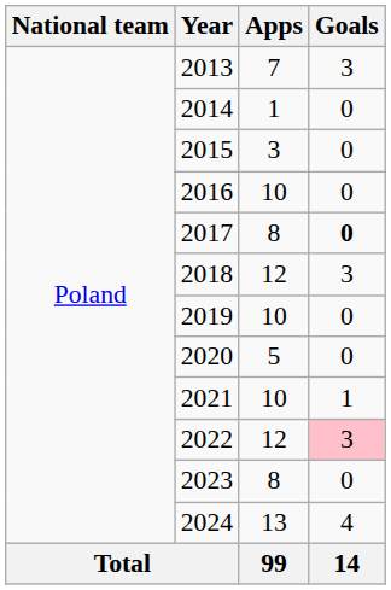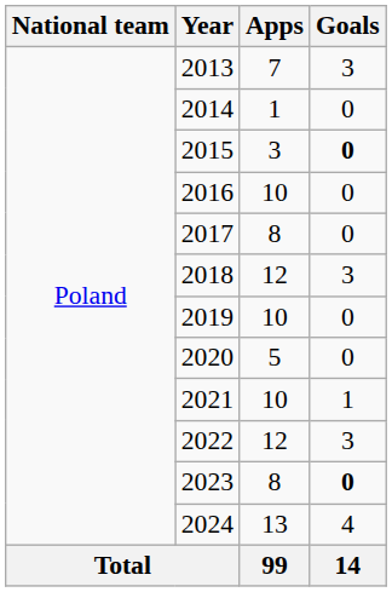2015 | Goals: normal -> bold
2017 | Goals: bold -> normal
2022 | Goals: pink background -> no background
2023 | Goals: normal -> bold
